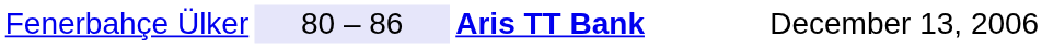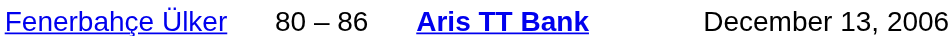Fenerbahçe Ülker | column 2: lavender background -> no background
